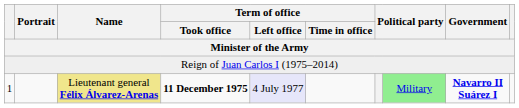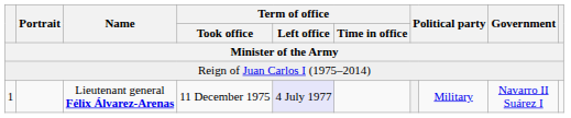1 | Name: khaki background -> no background
1 | Term of office / Took office: bold -> normal
1 | column 8: lightgreen background -> no background
1 | Government: bold -> normal
